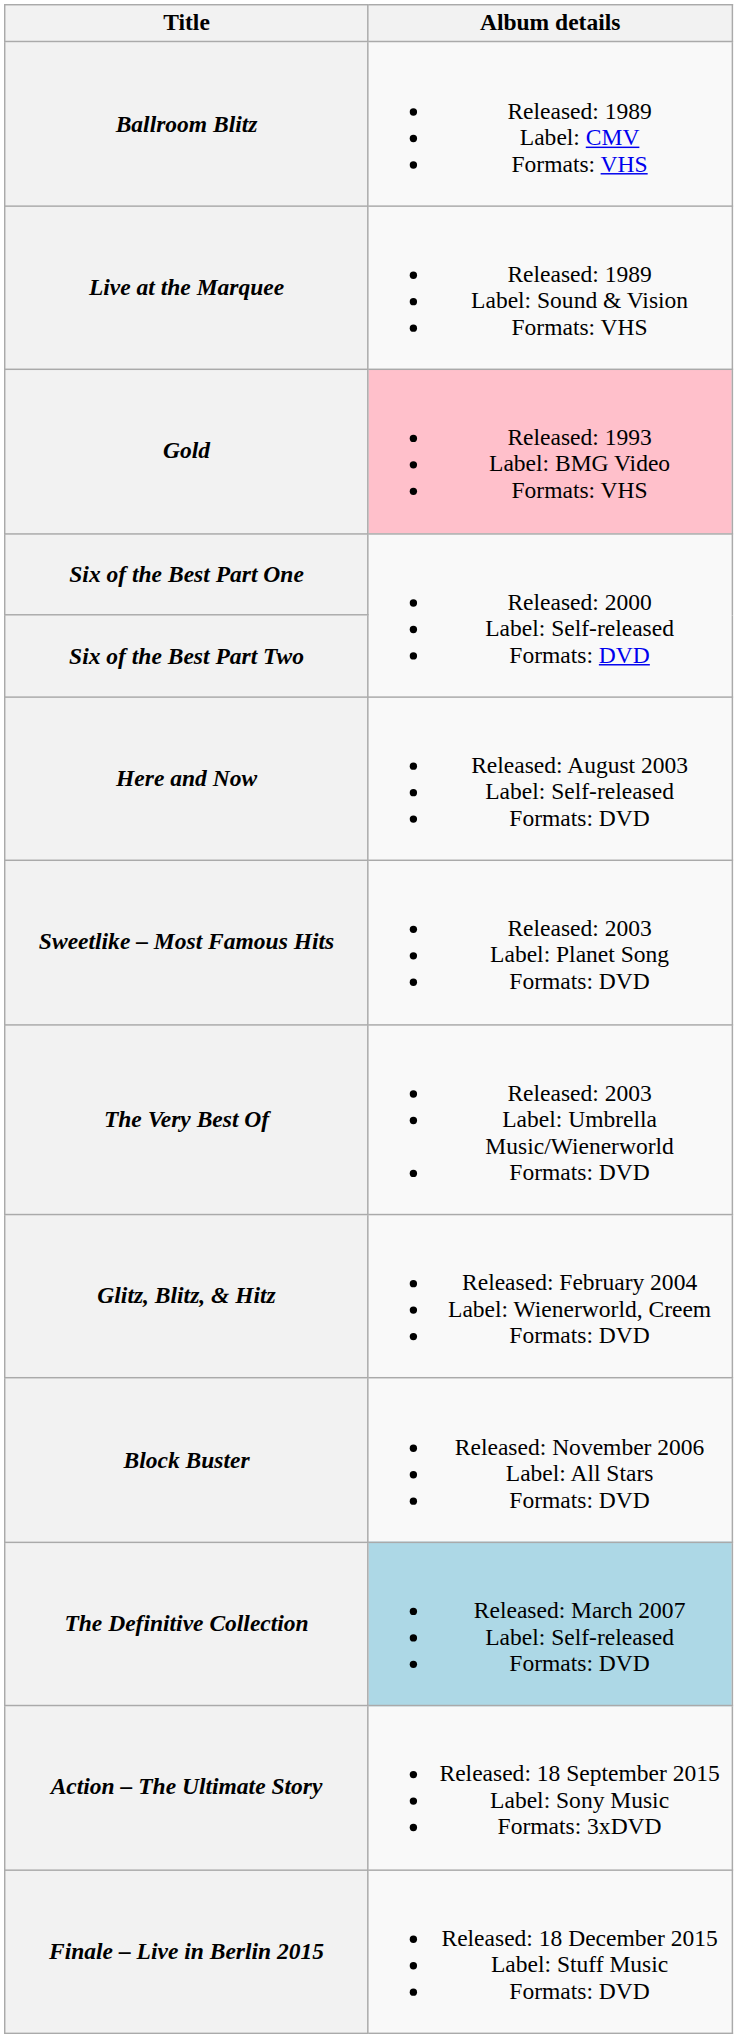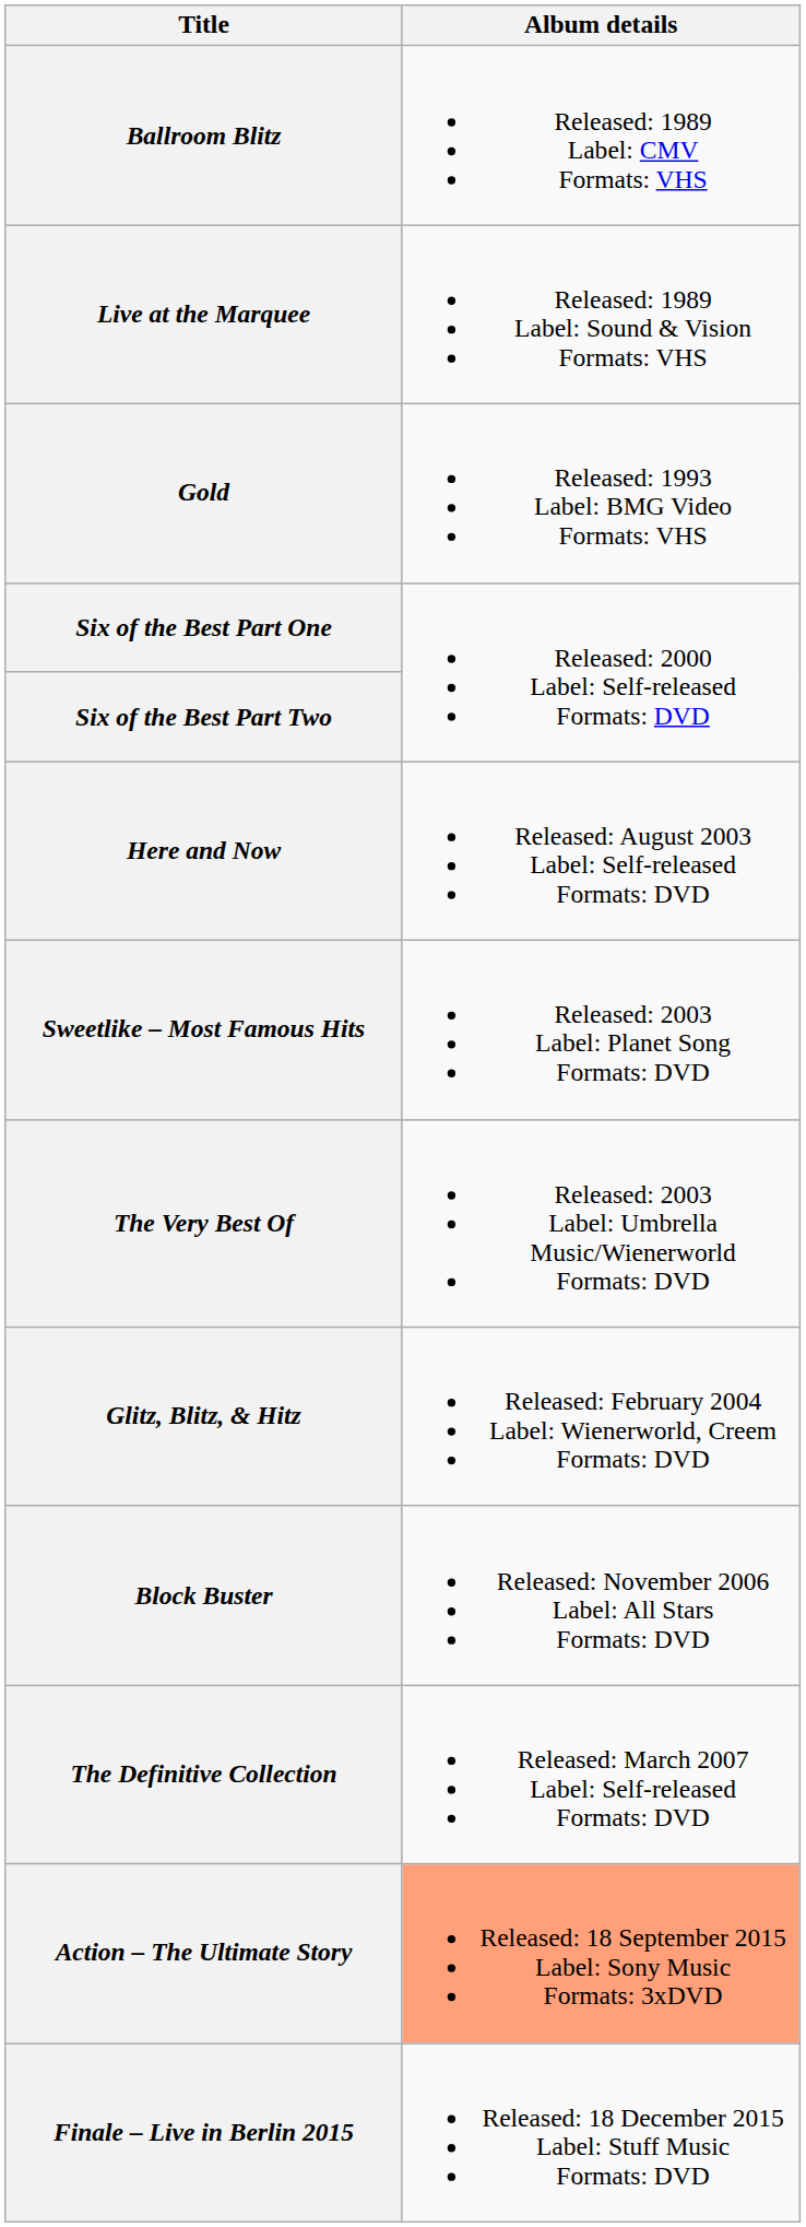Gold | Album details: pink background -> no background
The Definitive Collection | Album details: lightblue background -> no background
Action – The Ultimate Story | Album details: no background -> lightsalmon background
